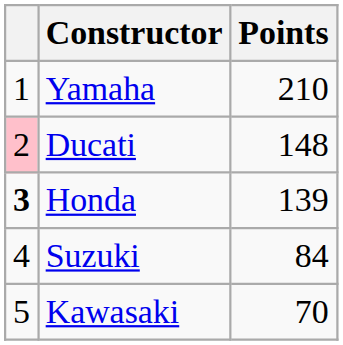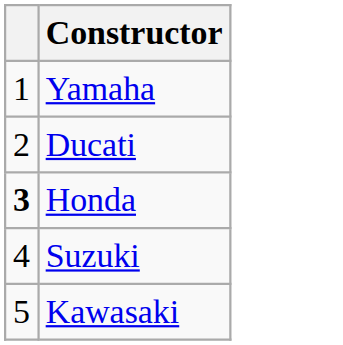- column: Points | 210 | 148 | 139 | 84 | 70
Ducati | column 1: pink background -> no background
